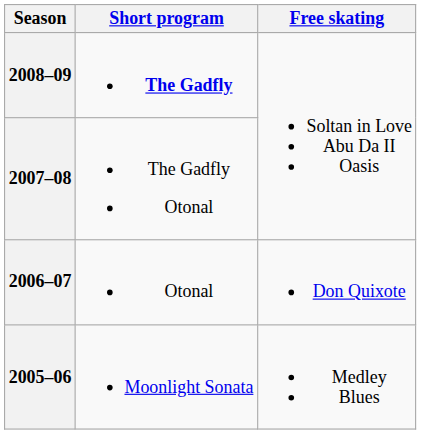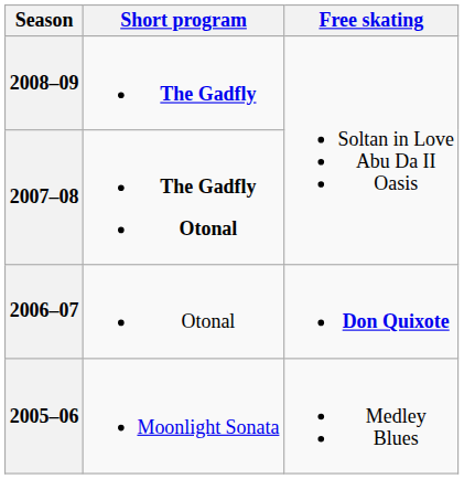2007–08 | Short program: normal -> bold
2006–07 | Free skating: normal -> bold
